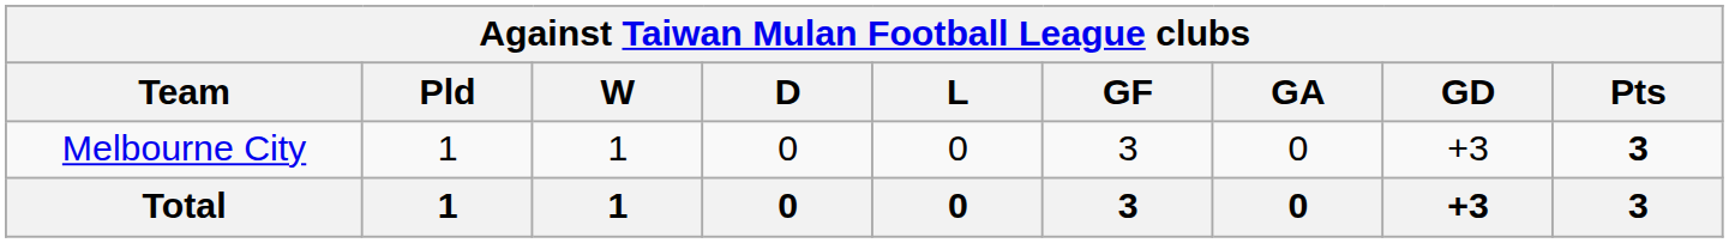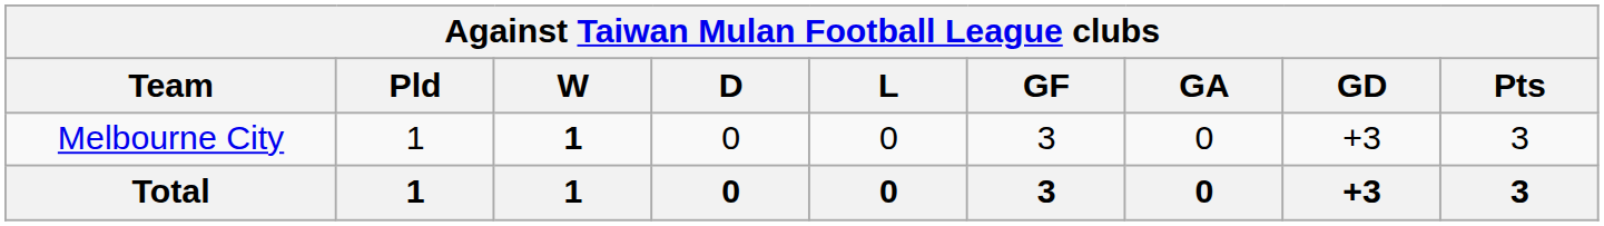Melbourne City | W: normal -> bold
Melbourne City | Pts: bold -> normal
